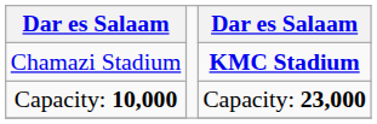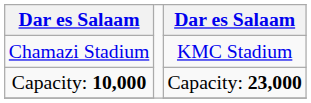Chamazi Stadium | column 3: bold -> normal
